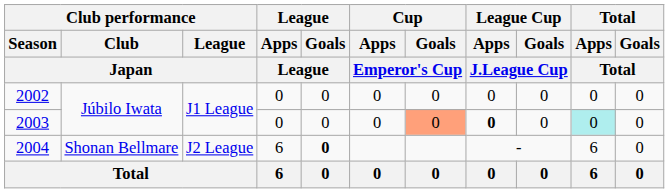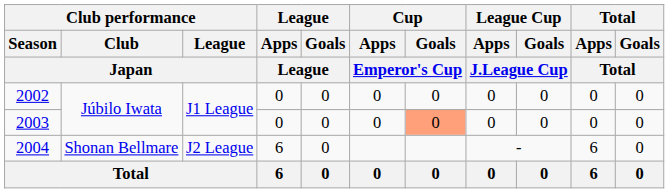2003 | League Cup / Apps / J.League Cup: bold -> normal
2003 | Total / Apps / Total: paleturquoise background -> no background
2004 | League / Goals / League: bold -> normal
